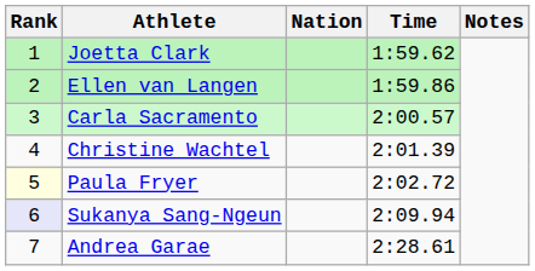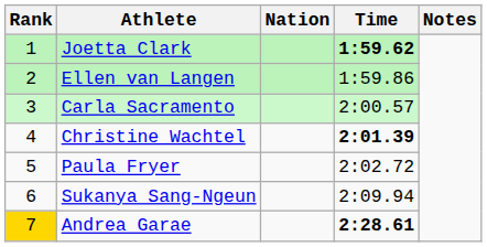Joetta Clark | Time: normal -> bold
Christine Wachtel | Time: normal -> bold
Paula Fryer | Rank: lightyellow background -> no background
Sukanya Sang-Ngeun | Rank: lavender background -> no background
Andrea Garae | Rank: no background -> gold background
Andrea Garae | Time: normal -> bold
